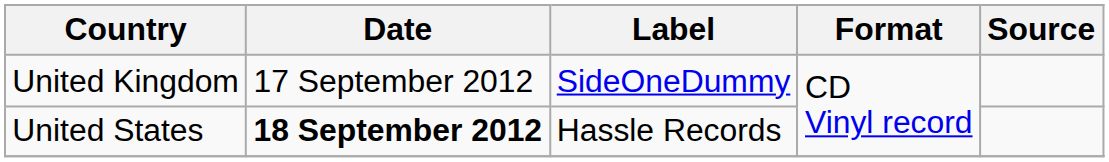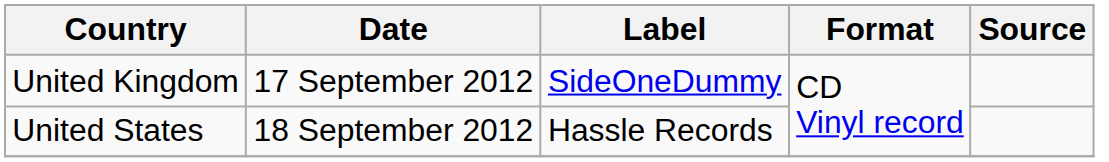United States | Date: bold -> normal
